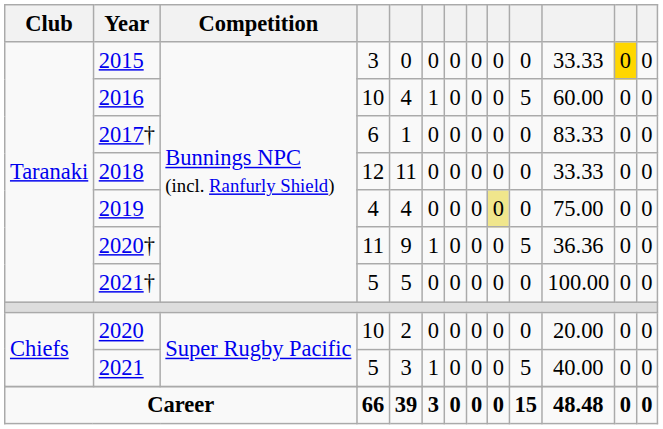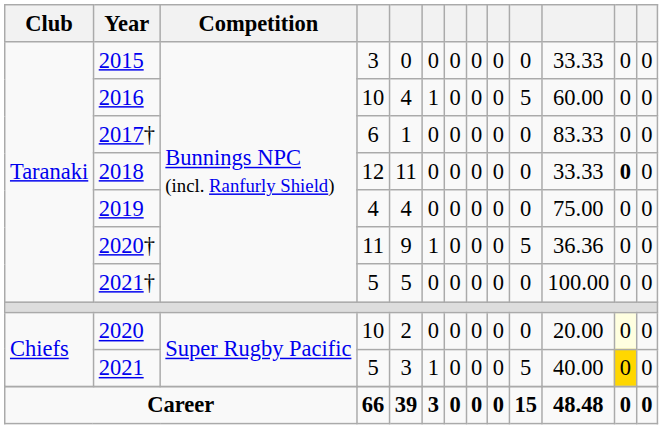2015 | column 12: gold background -> no background
2018 | column 12: normal -> bold
2019 | column 9: khaki background -> no background
2020 | column 12: no background -> lightyellow background
2021 | column 12: no background -> gold background
